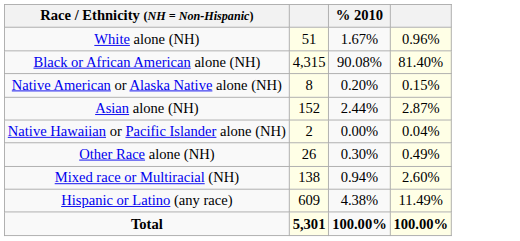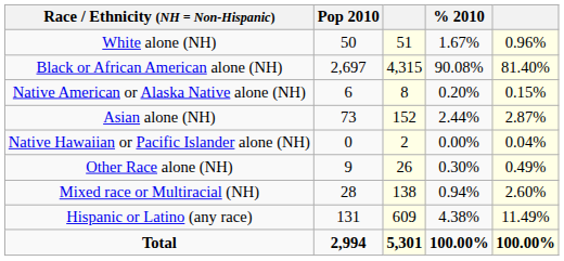+ column: Pop 2010 | 50 | 2,697 | 6 | 73 | 0 | 9 | 28 | 131 | 2,994
